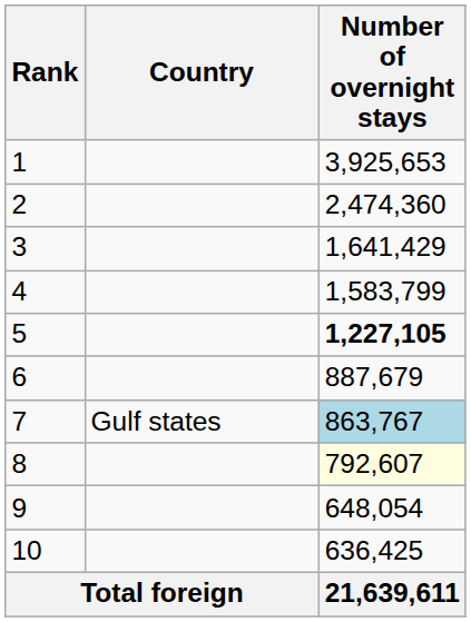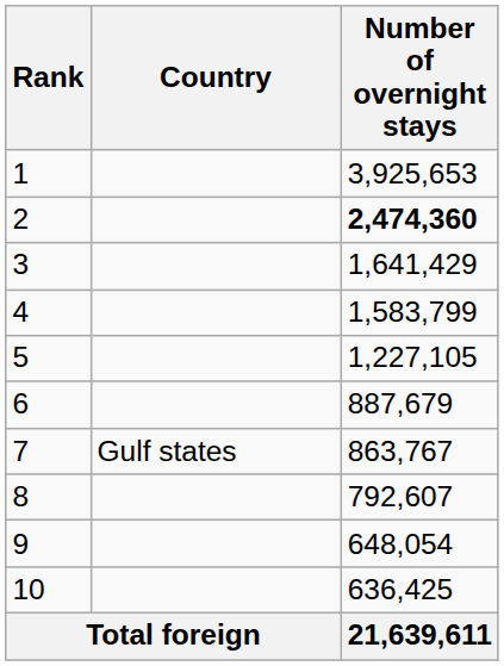2 | Number of overnight stays: normal -> bold
5 | Number of overnight stays: bold -> normal
7 | Number of overnight stays: lightblue background -> no background
8 | Number of overnight stays: lightyellow background -> no background
